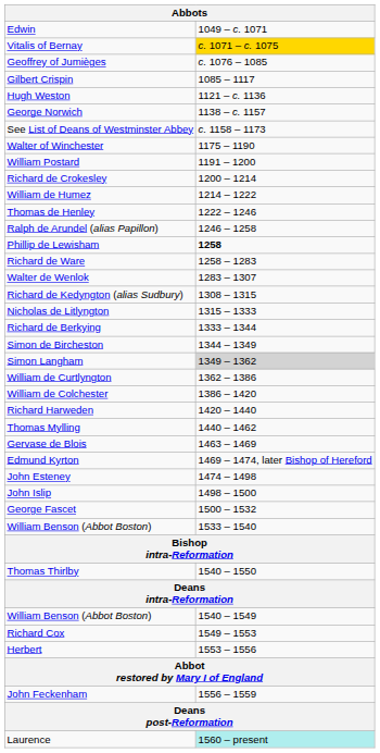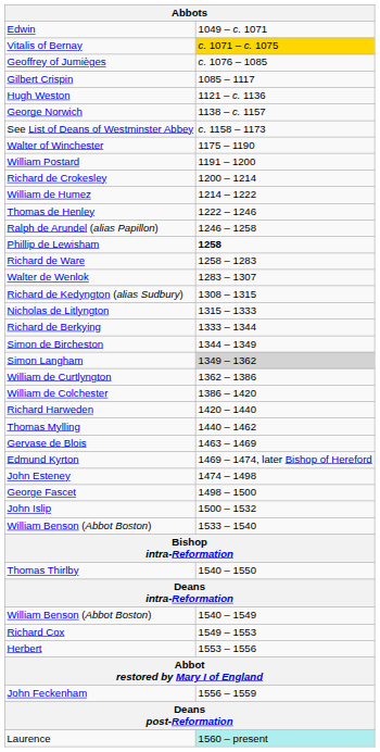row 30 | column 1: John Islip -> George Fascet
row 31 | column 1: George Fascet -> John Islip
